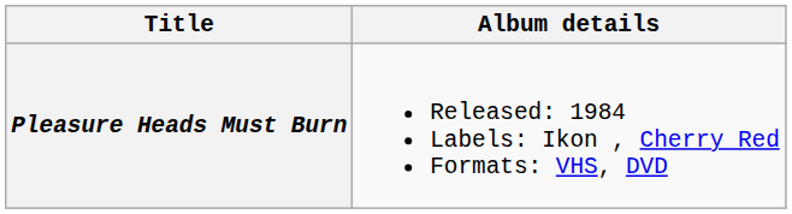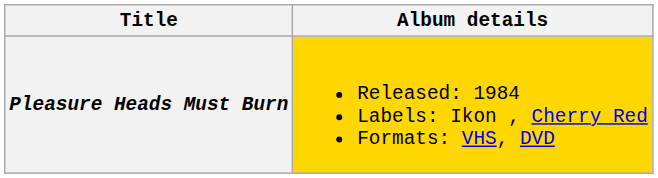Pleasure Heads Must Burn | Album details: no background -> gold background
